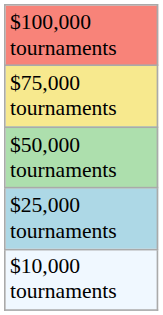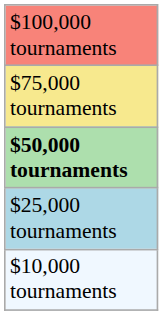row 3 | column 1: normal -> bold
